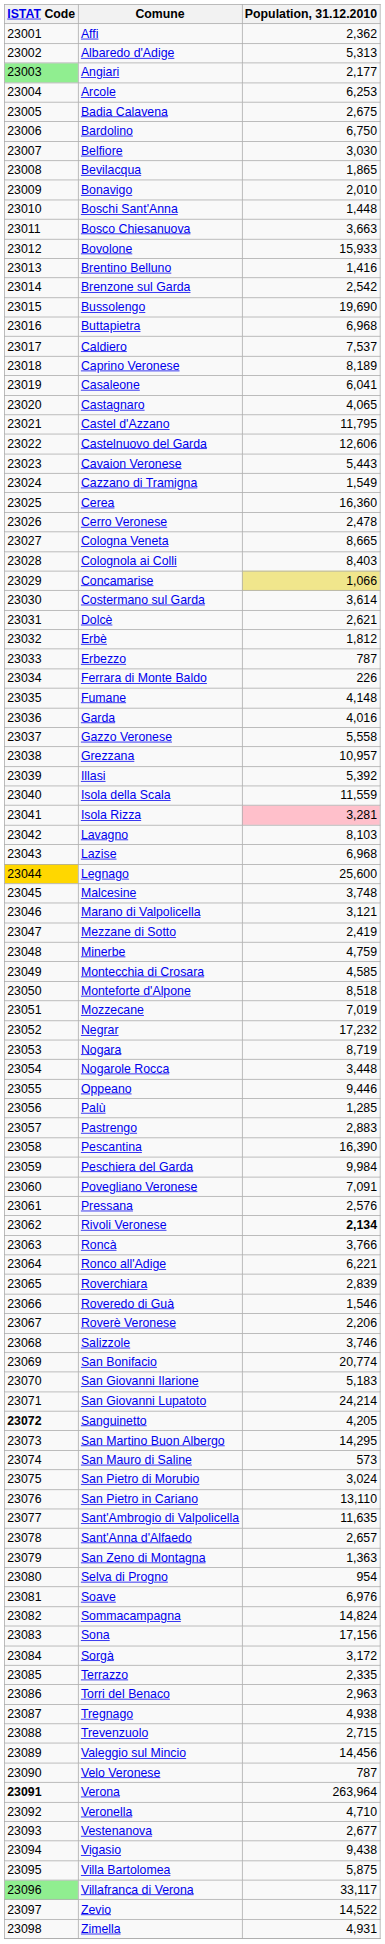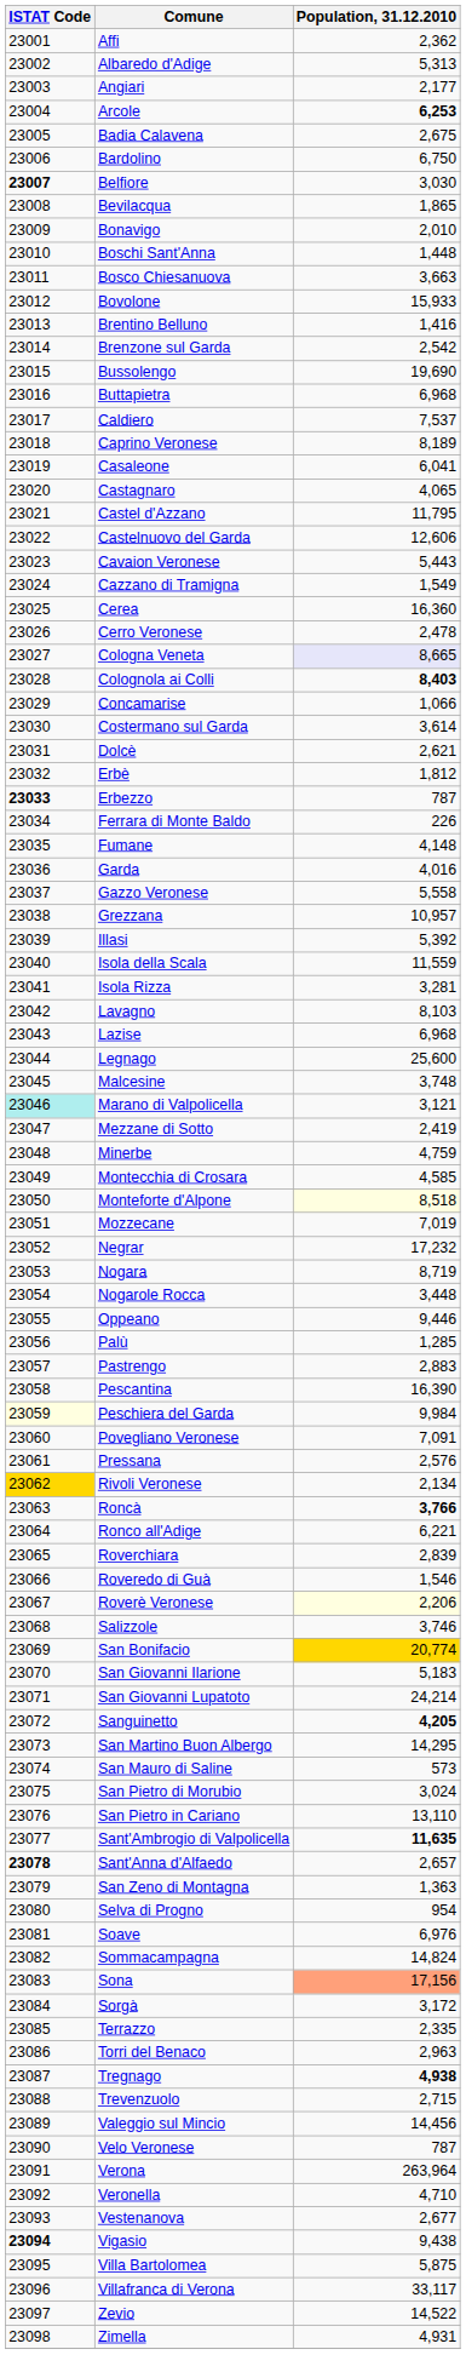Angiari | ISTAT Code: lightgreen background -> no background
Arcole | Population, 31.12.2010: normal -> bold
Belfiore | ISTAT Code: normal -> bold
Cologna Veneta | Population, 31.12.2010: no background -> lavender background
Colognola ai Colli | Population, 31.12.2010: normal -> bold
Concamarise | Population, 31.12.2010: khaki background -> no background
Erbezzo | ISTAT Code: normal -> bold
Isola Rizza | Population, 31.12.2010: pink background -> no background
Legnago | ISTAT Code: gold background -> no background
Marano di Valpolicella | ISTAT Code: no background -> paleturquoise background
Monteforte d'Alpone | Population, 31.12.2010: no background -> lightyellow background
Peschiera del Garda | ISTAT Code: no background -> lightyellow background
Rivoli Veronese | ISTAT Code: no background -> gold background
Rivoli Veronese | Population, 31.12.2010: bold -> normal
Roncà | Population, 31.12.2010: normal -> bold
Roverè Veronese | Population, 31.12.2010: no background -> lightyellow background
San Bonifacio | Population, 31.12.2010: no background -> gold background
Sanguinetto | ISTAT Code: bold -> normal
Sanguinetto | Population, 31.12.2010: normal -> bold
Sant'Ambrogio di Valpolicella | Population, 31.12.2010: normal -> bold
Sant'Anna d'Alfaedo | ISTAT Code: normal -> bold
Sona | Population, 31.12.2010: no background -> lightsalmon background
Tregnago | Population, 31.12.2010: normal -> bold
Verona | ISTAT Code: bold -> normal
Vigasio | ISTAT Code: normal -> bold
Villafranca di Verona | ISTAT Code: lightgreen background -> no background
